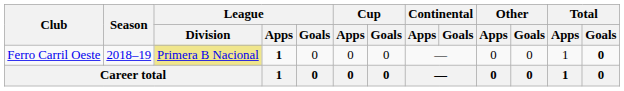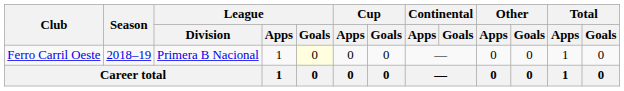Ferro Carril Oeste | League / Division: khaki background -> no background
Ferro Carril Oeste | League / Apps: bold -> normal
Ferro Carril Oeste | League / Goals: no background -> lightyellow background
Ferro Carril Oeste | Total / Goals: bold -> normal
